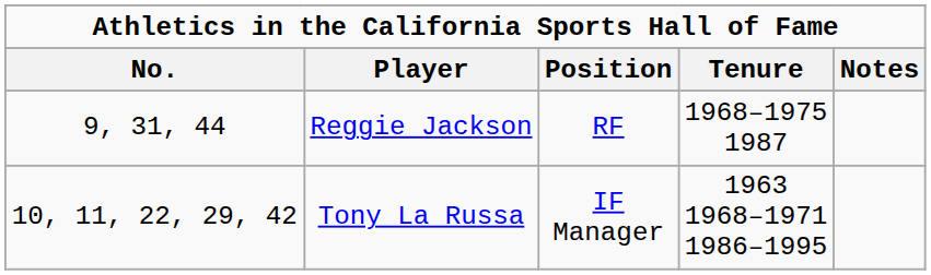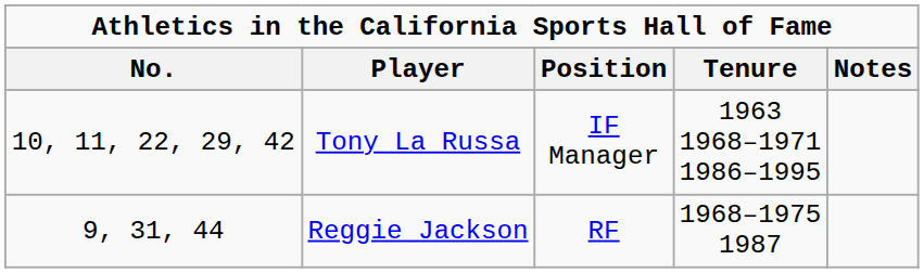rows swapped: Reggie Jackson <-> Tony La Russa
